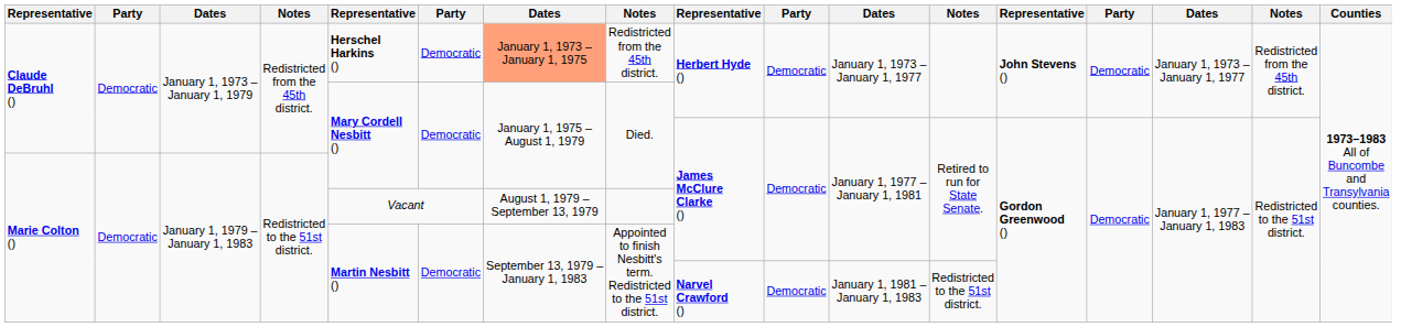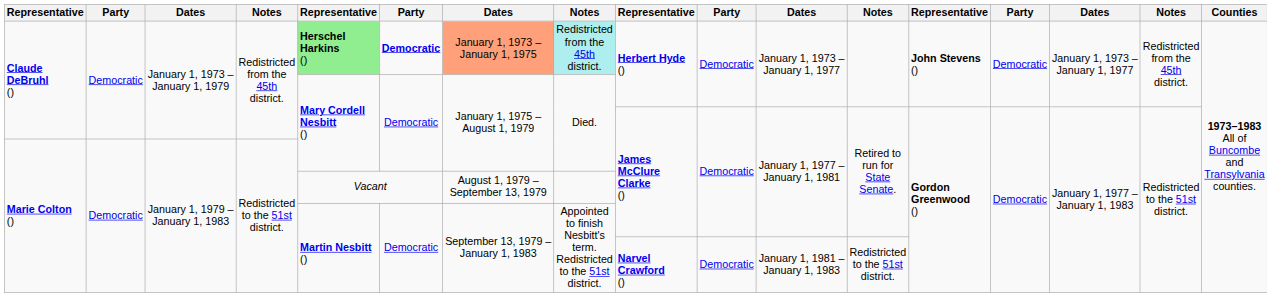row 2 | column 5: no background -> lightgreen background
row 2 | column 6: normal -> bold
row 2 | column 8: no background -> paleturquoise background
